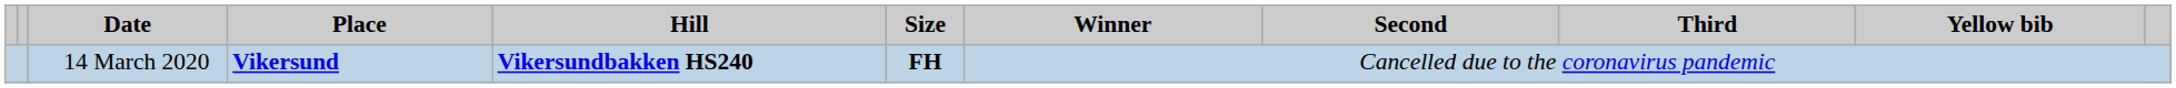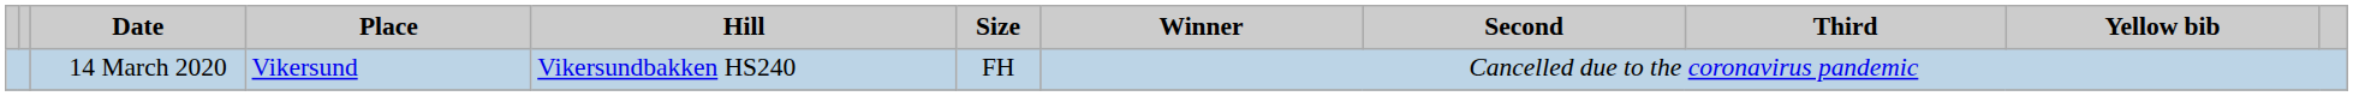14 March 2020 | Place: bold -> normal
14 March 2020 | Hill: bold -> normal
14 March 2020 | Size: bold -> normal
